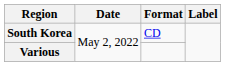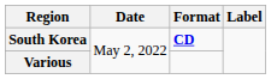South Korea | Format: normal -> bold
